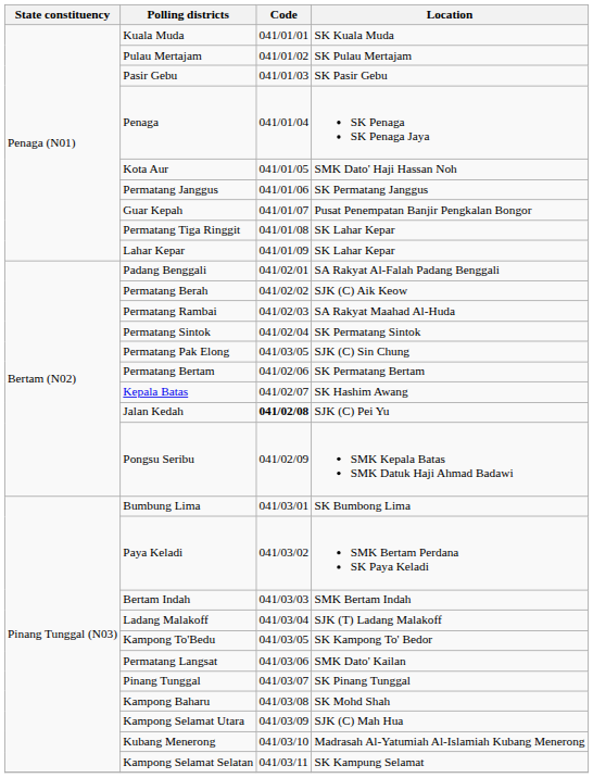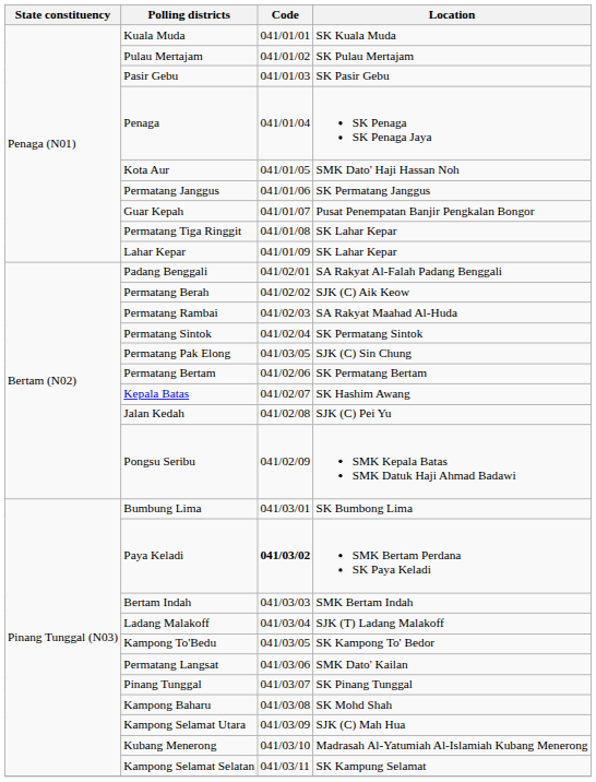Jalan Kedah | Code: bold -> normal
Paya Keladi | Code: normal -> bold
